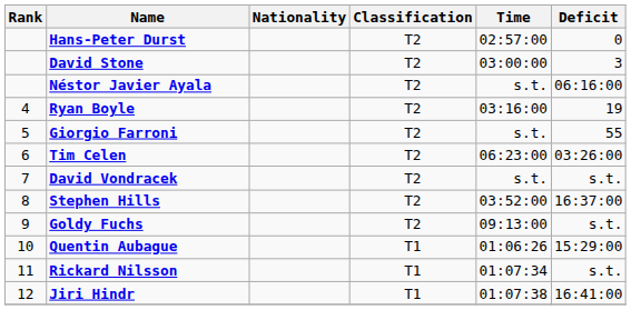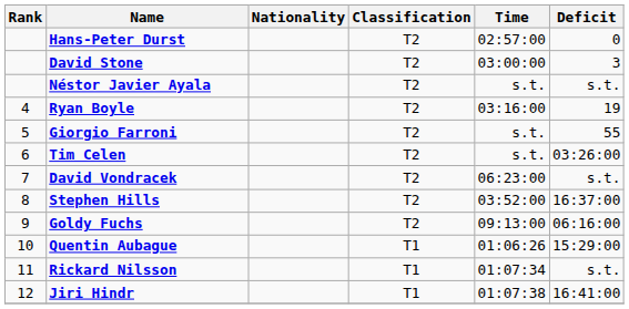Néstor Javier Ayala | Deficit: 06:16:00 -> s.t.
Tim Celen | Time: 06:23:00 -> s.t.
David Vondracek | Time: s.t. -> 06:23:00
Goldy Fuchs | Deficit: s.t. -> 06:16:00
